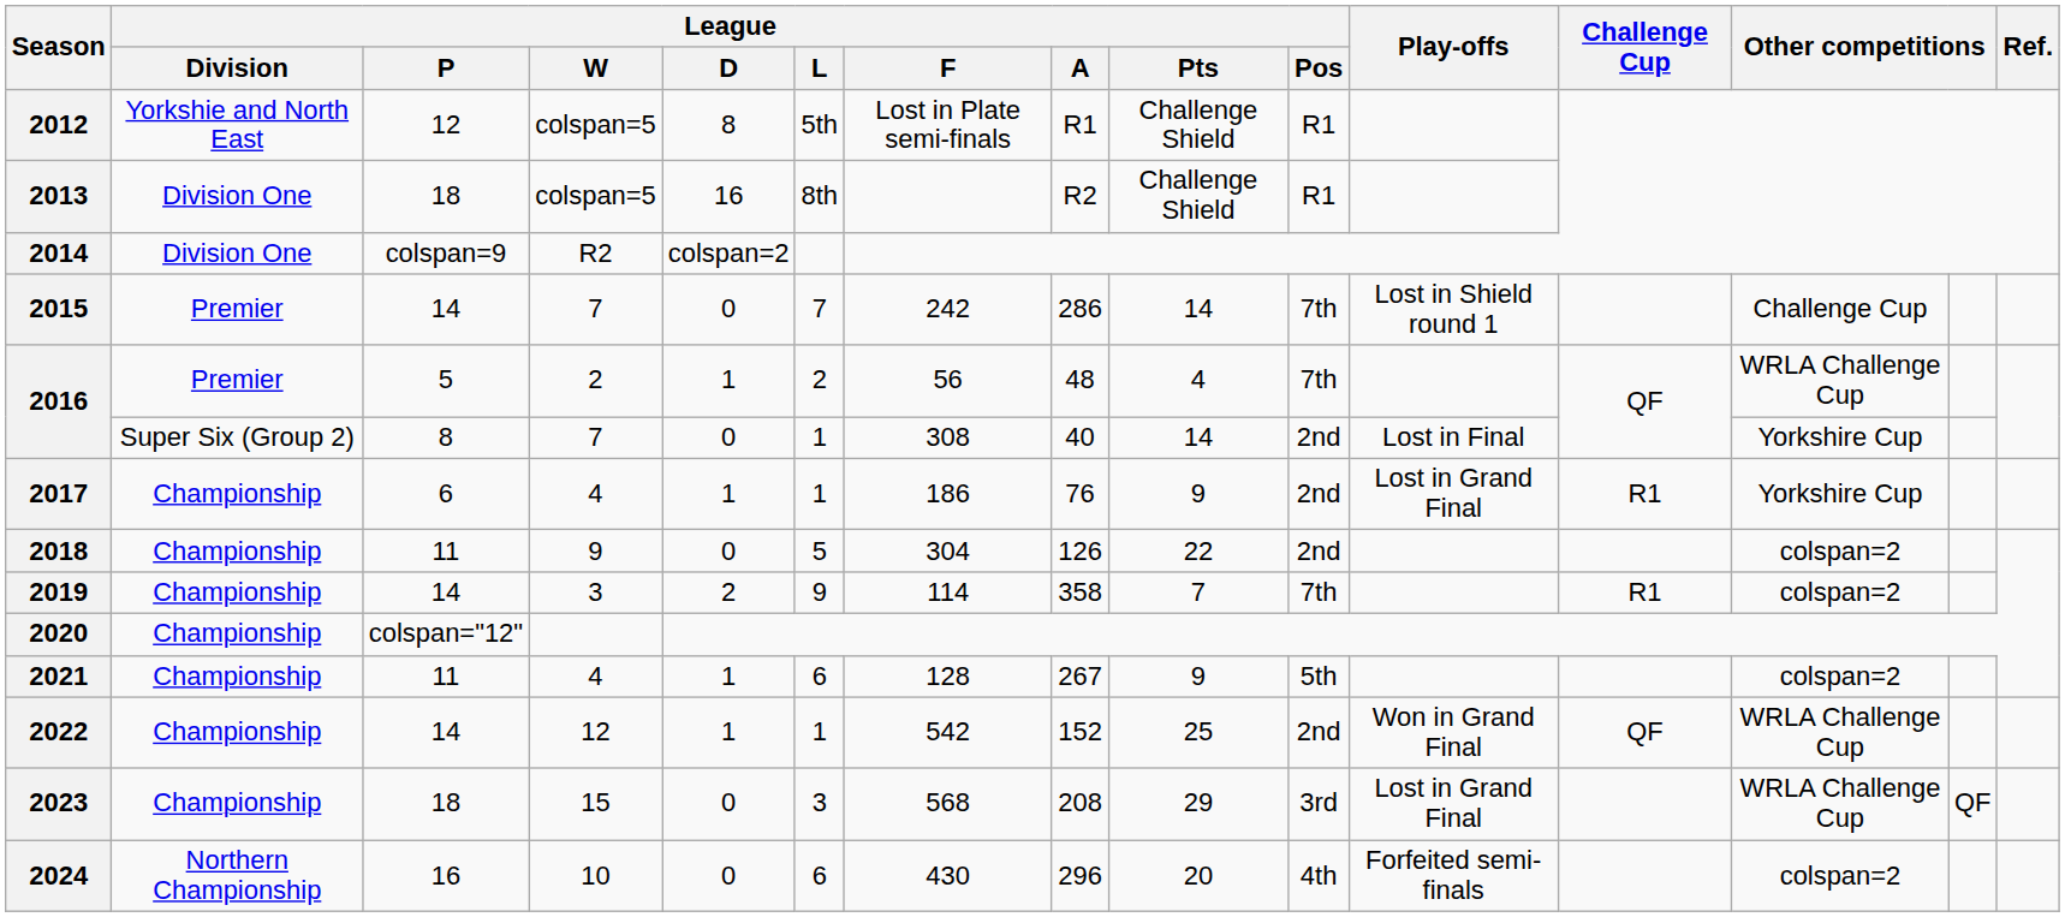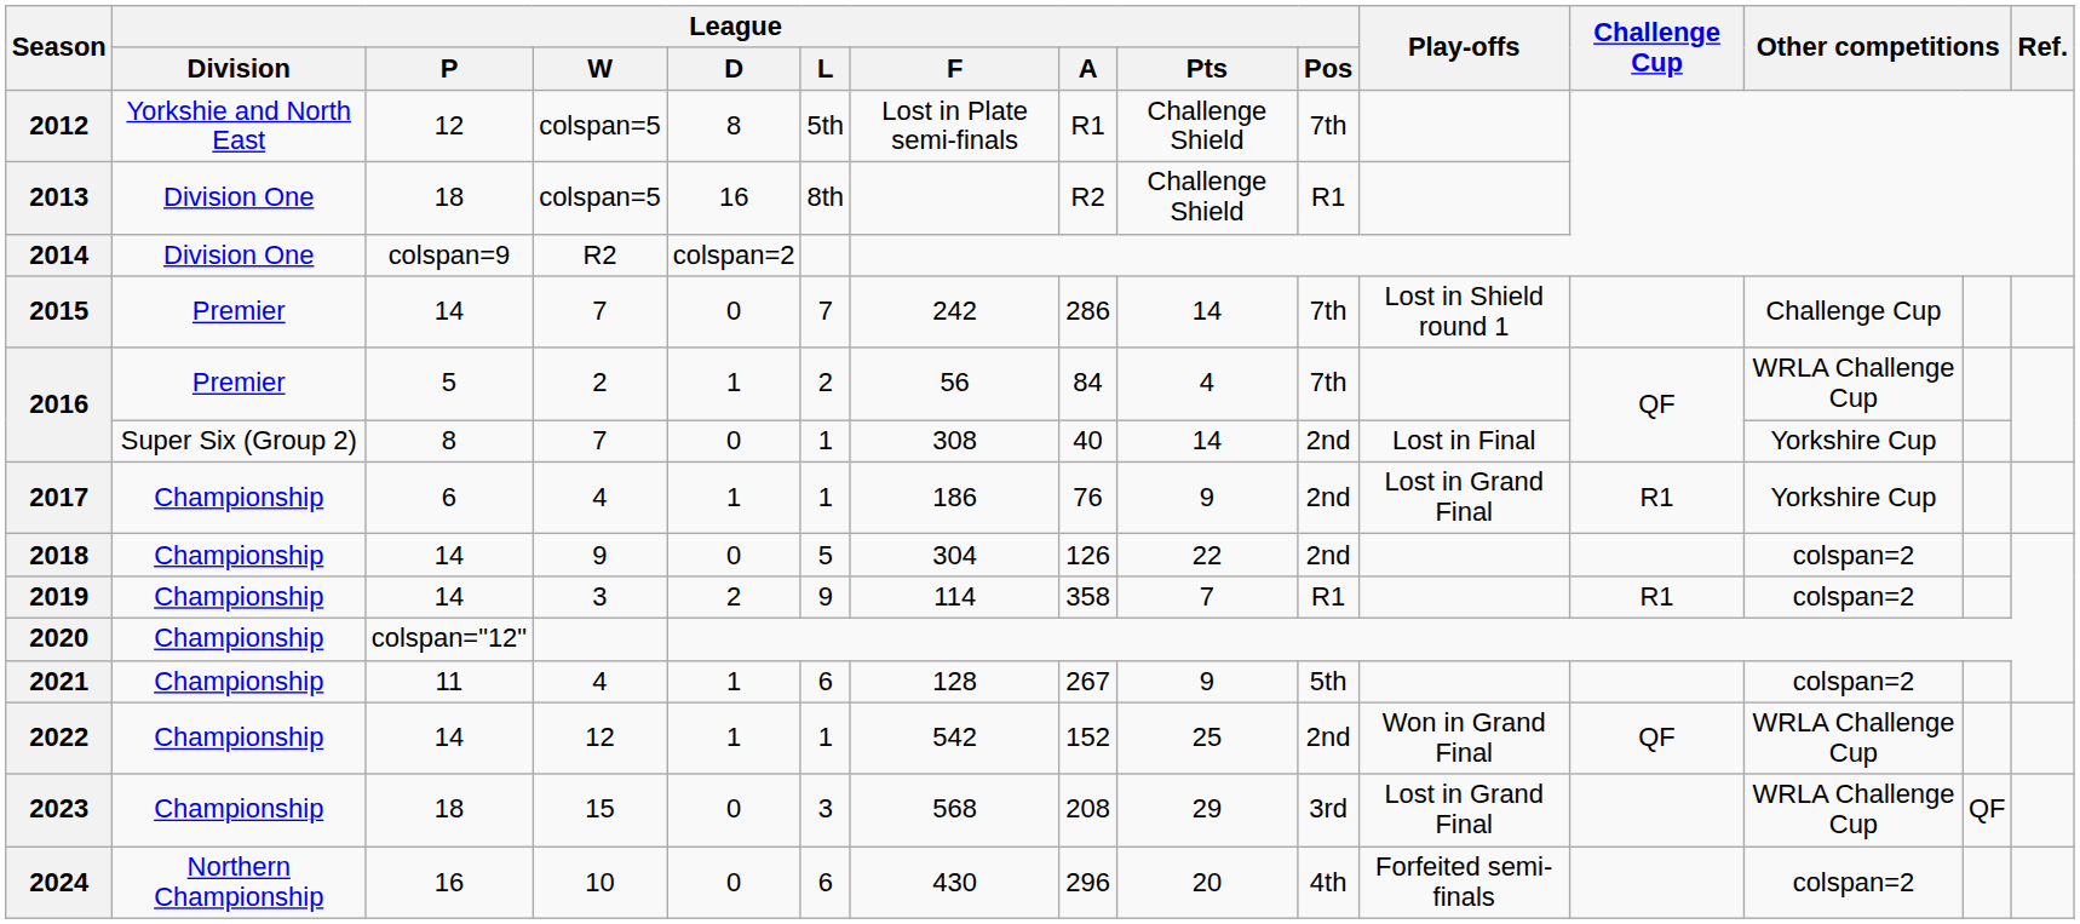2012 | League / Pos: R1 -> 7th
2016 / 2 | League / A: 48 -> 84
2018 | League / P: 11 -> 14
2019 | League / Pos: 7th -> R1
